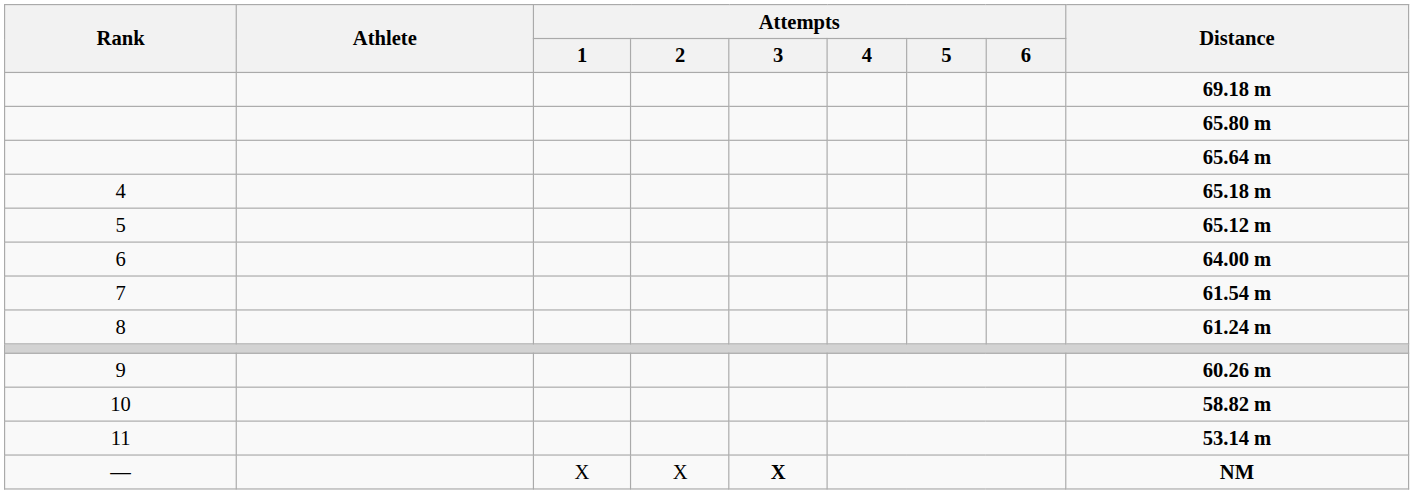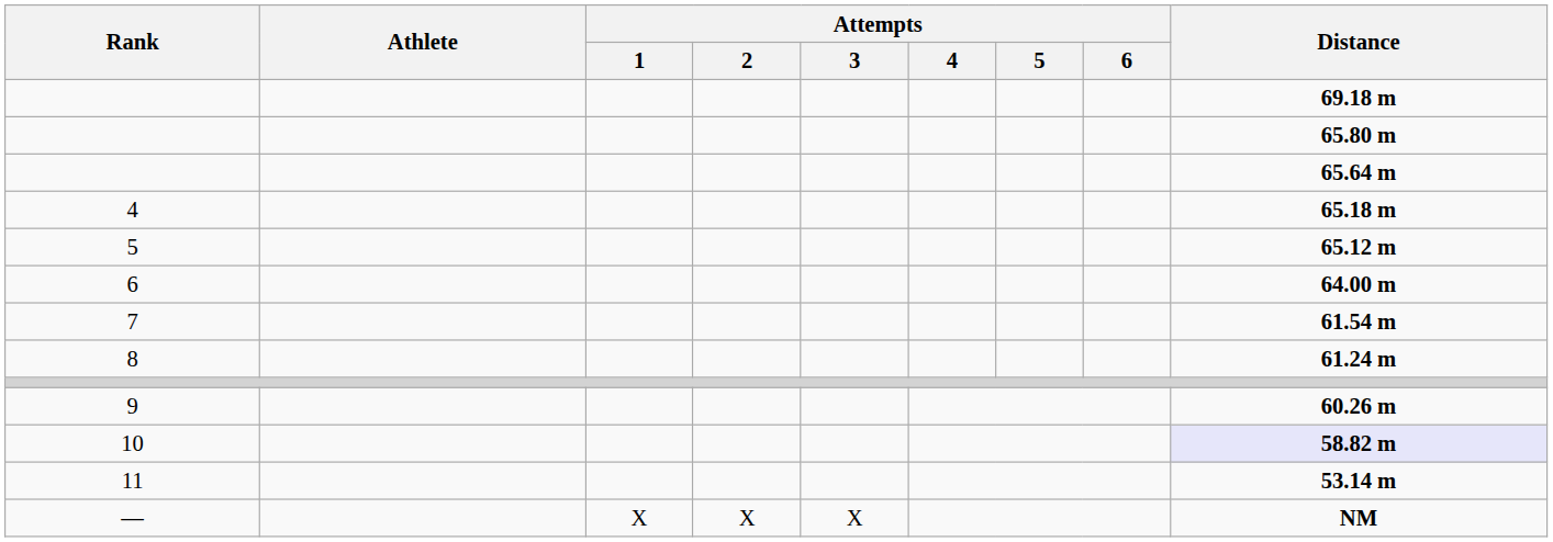10 | Distance: no background -> lavender background
— | Attempts / 3: bold -> normal
